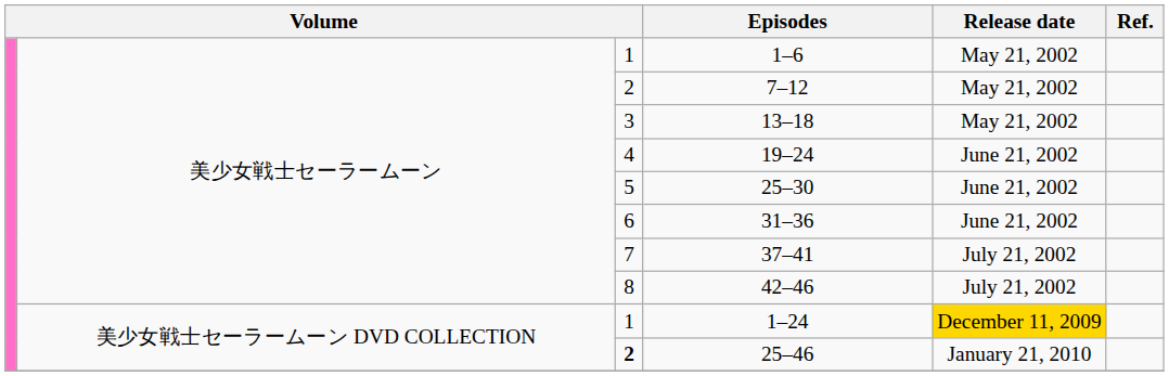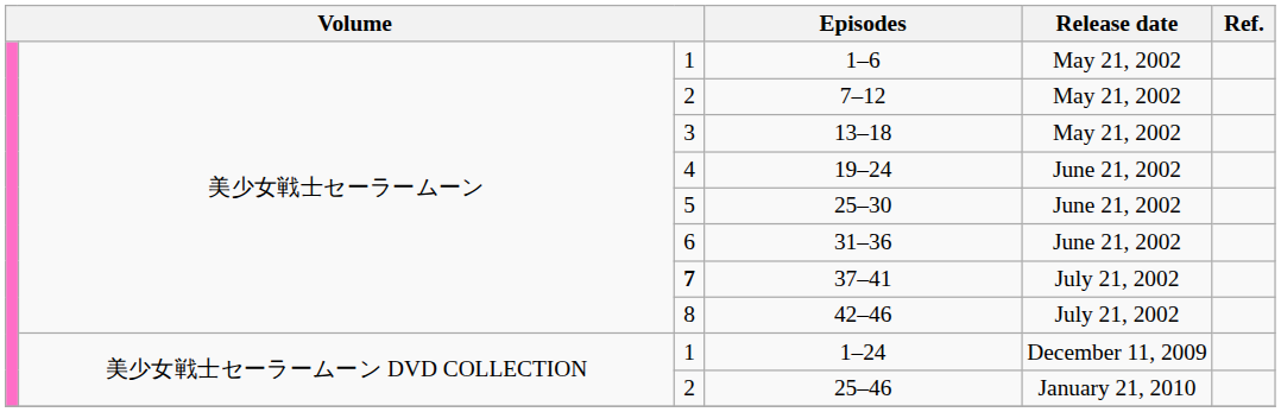37–41 | column 3: normal -> bold
1–24 | Release date: gold background -> no background
25–46 | column 3: bold -> normal
